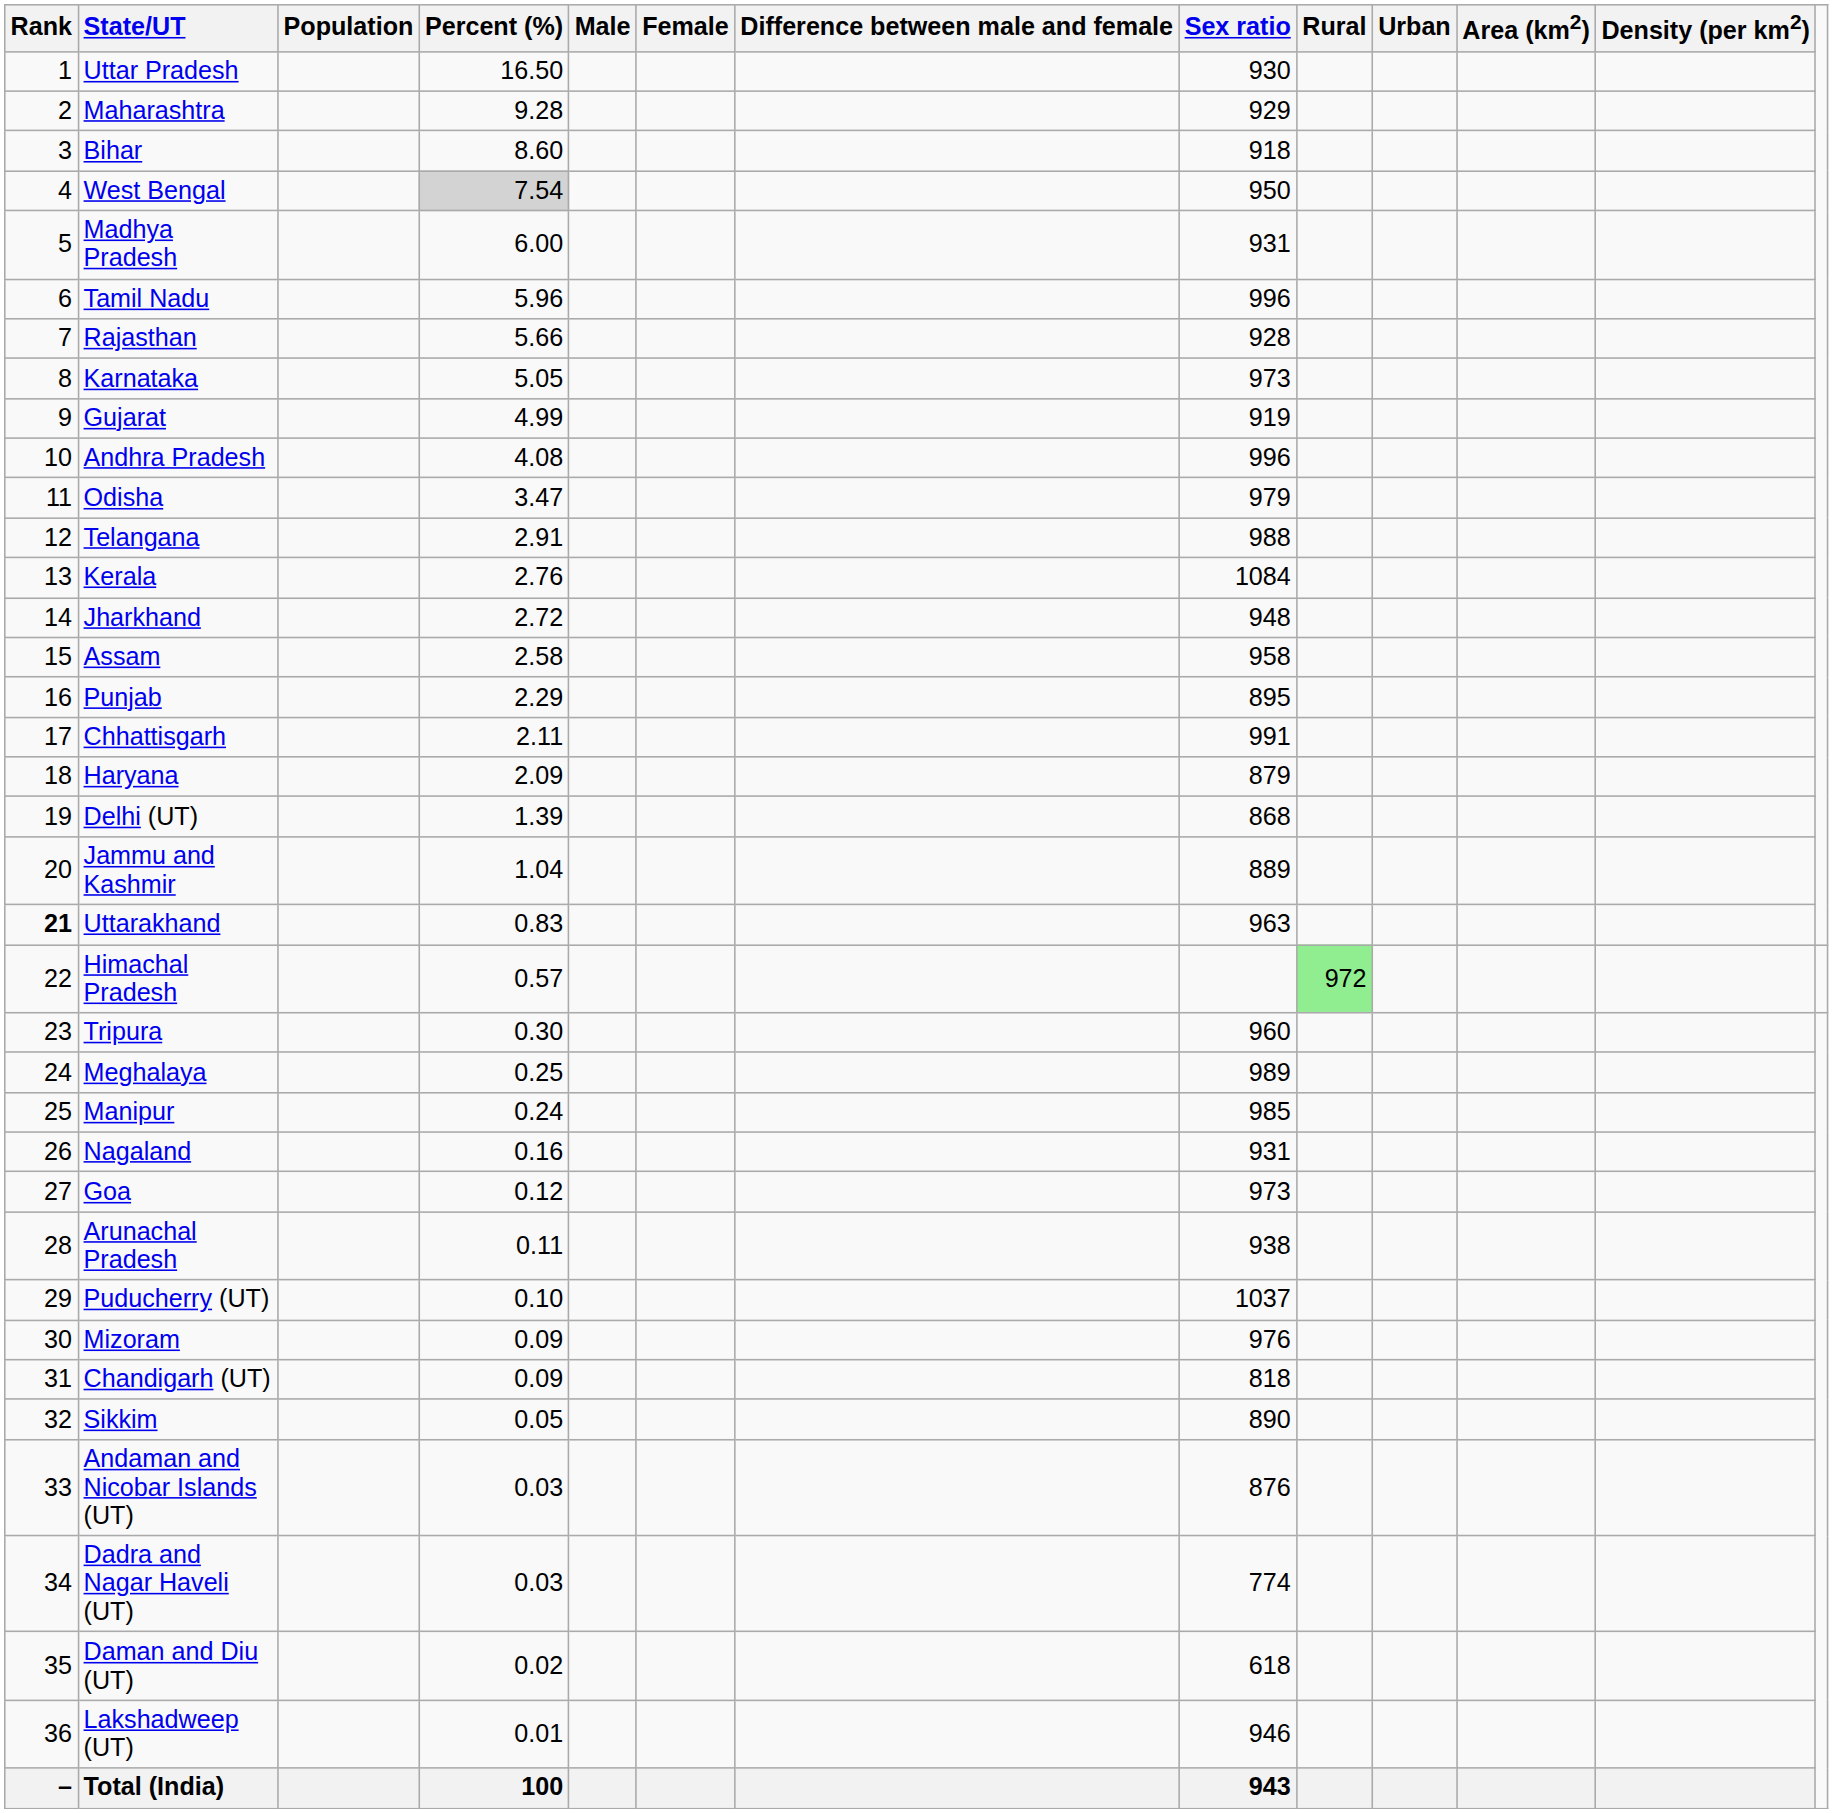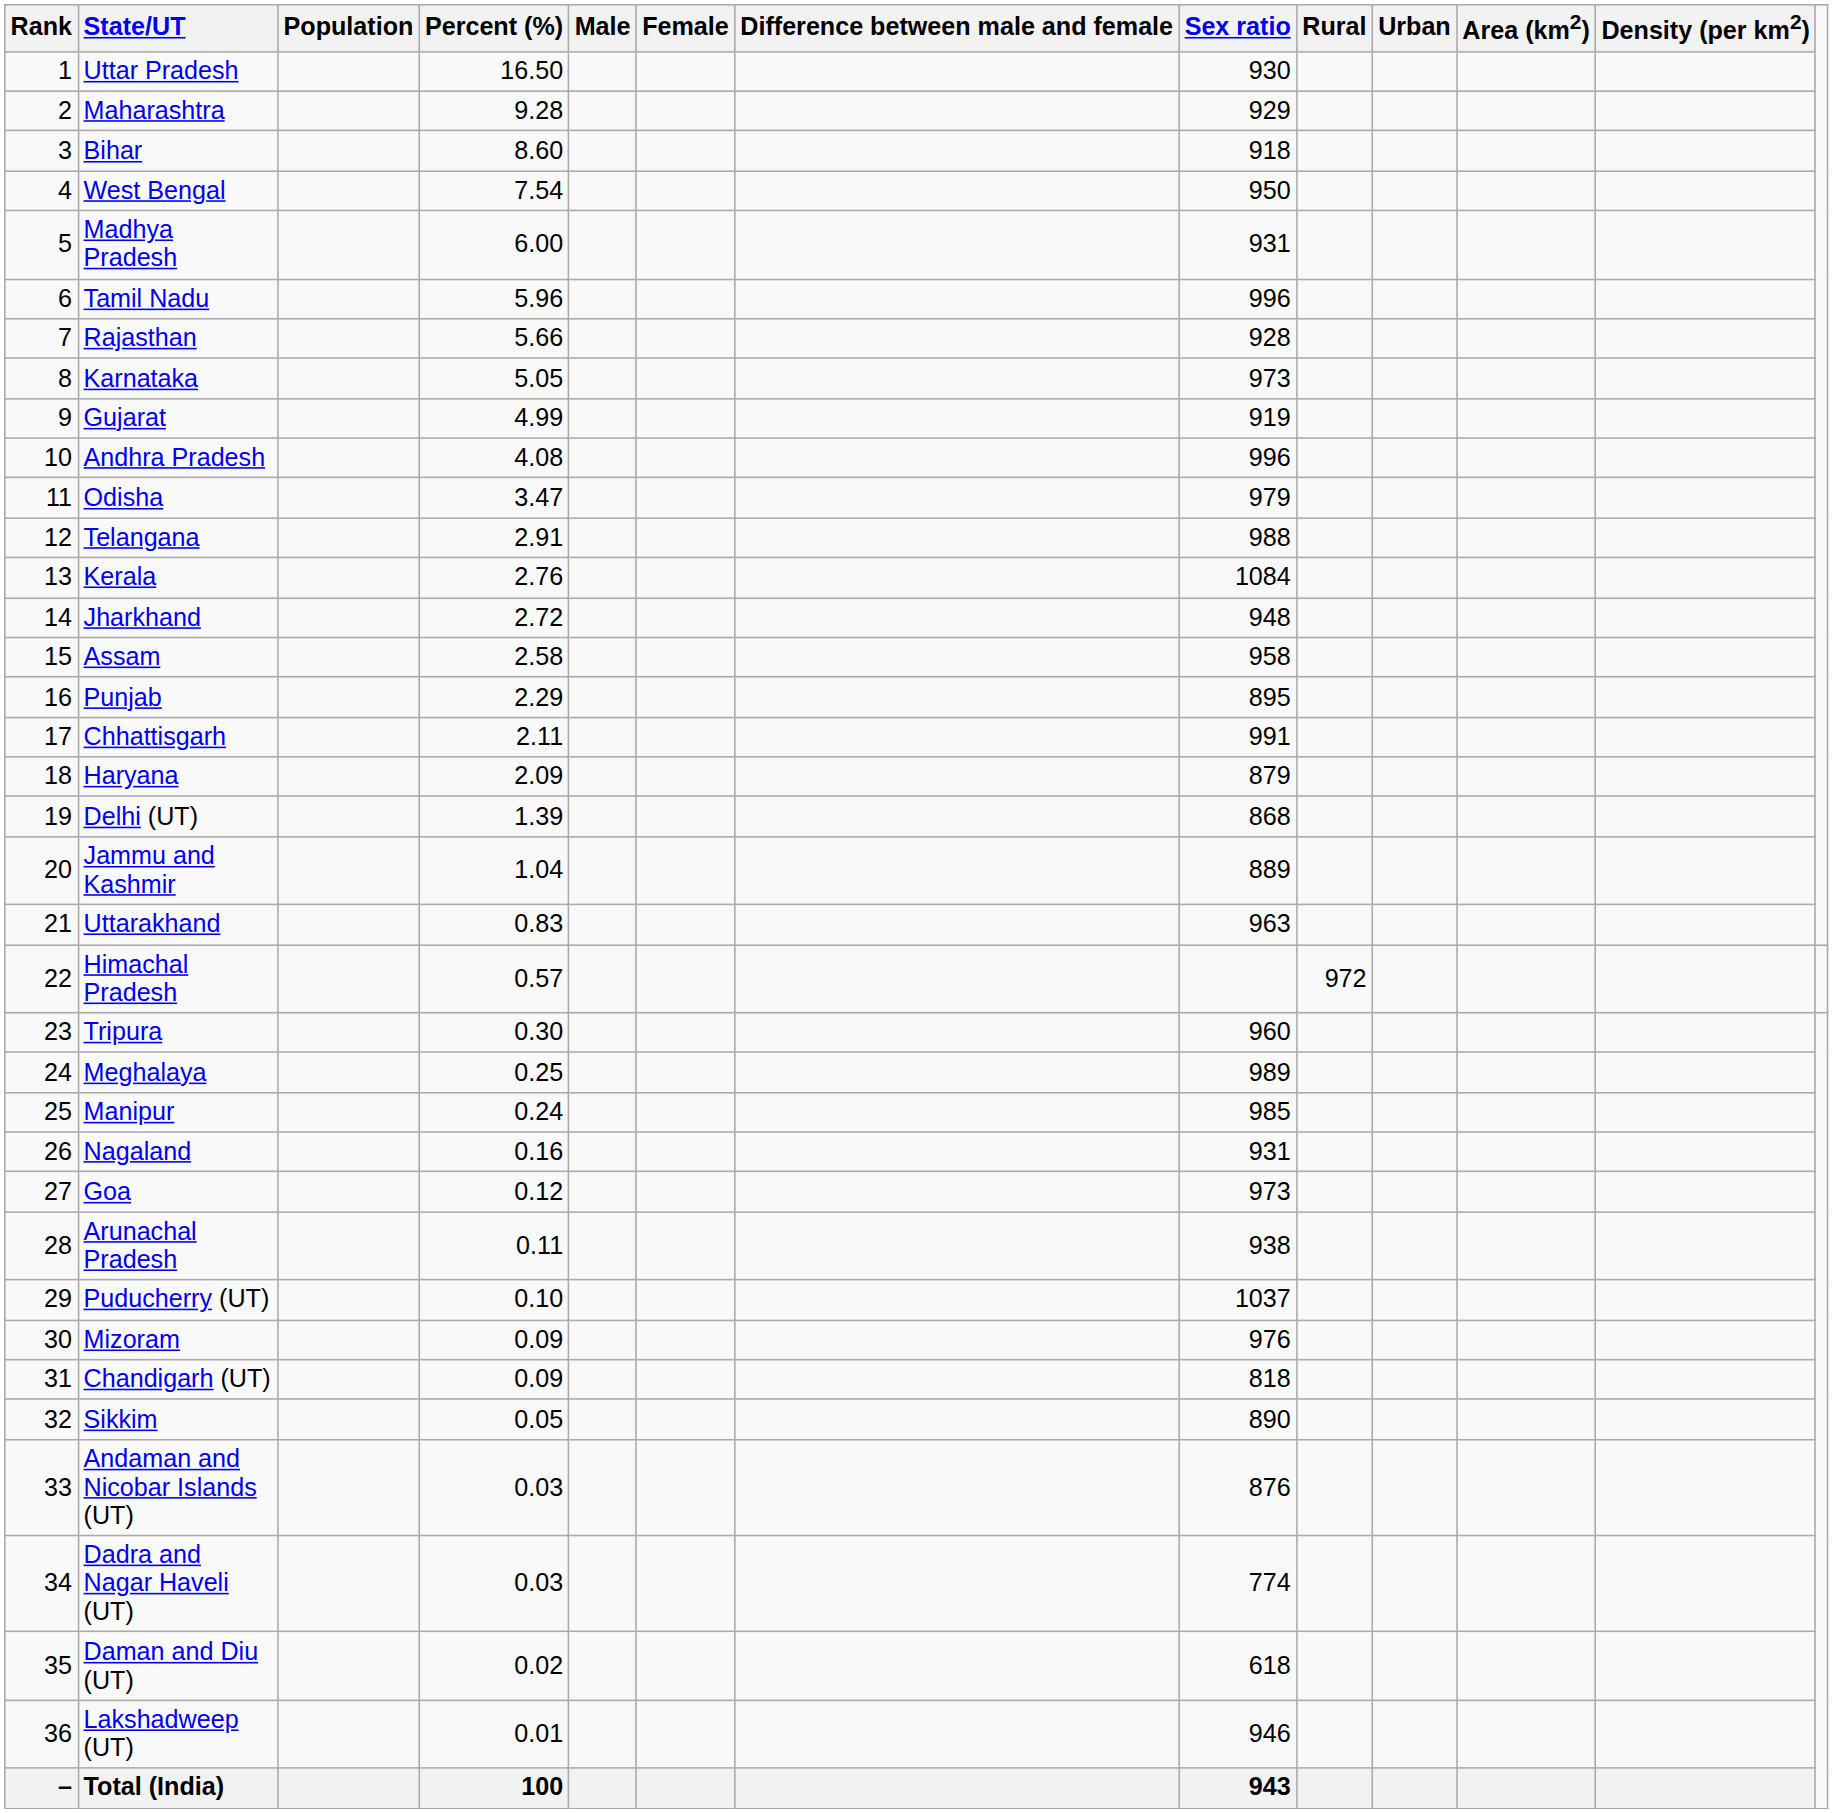West Bengal | Percent (%): lightgrey background -> no background
Uttarakhand | Rank: bold -> normal
Himachal Pradesh | Rural: lightgreen background -> no background
